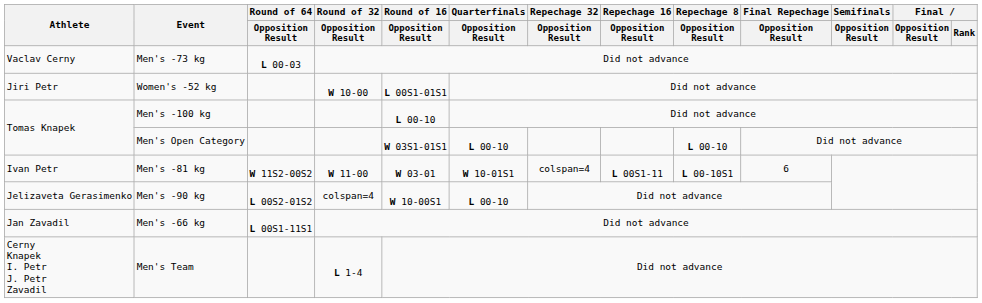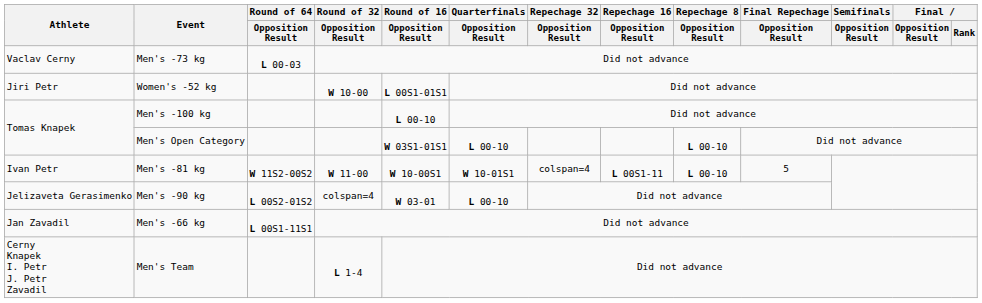Men's -81 kg | Round of 16 / Opposition Result: W 03-01 -> W 10-00S1
Men's -81 kg | Repechage 8 / Opposition Result: L 00-10S1 -> L 00-10
Men's -81 kg | Final Repechage / Opposition Result: 6 -> 5
Men's -90 kg | Round of 16 / Opposition Result: W 10-00S1 -> W 03-01
